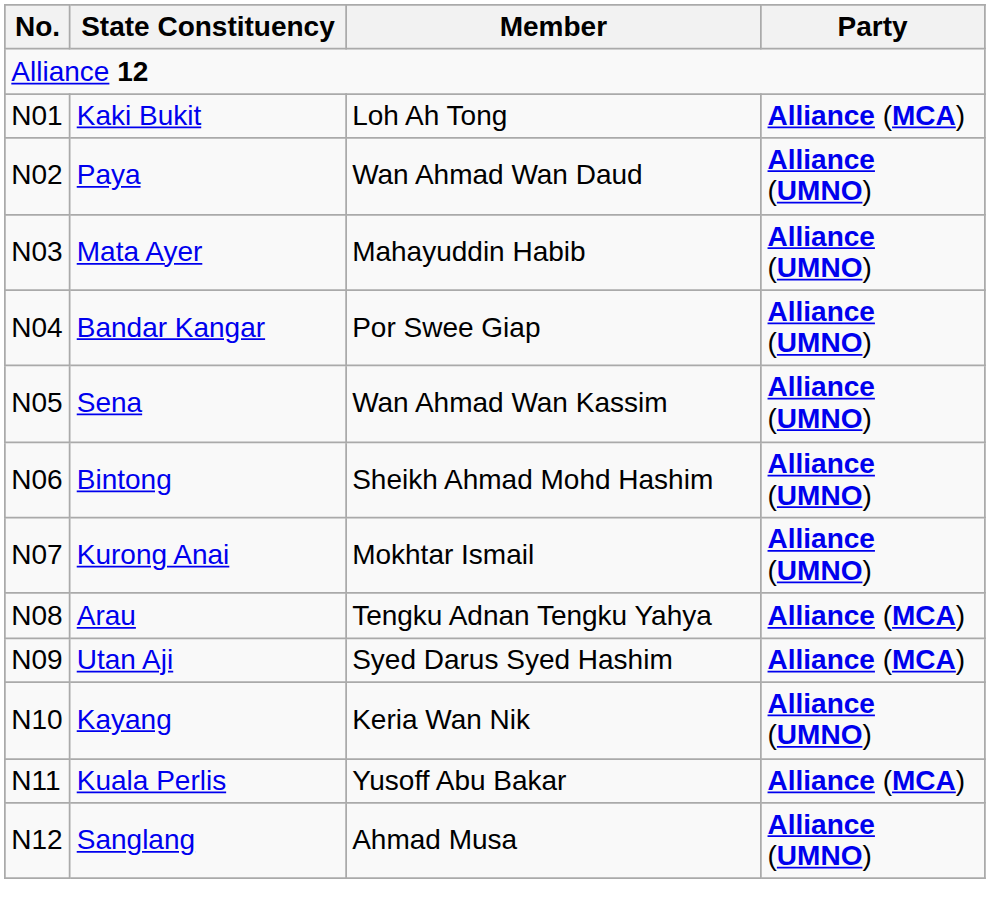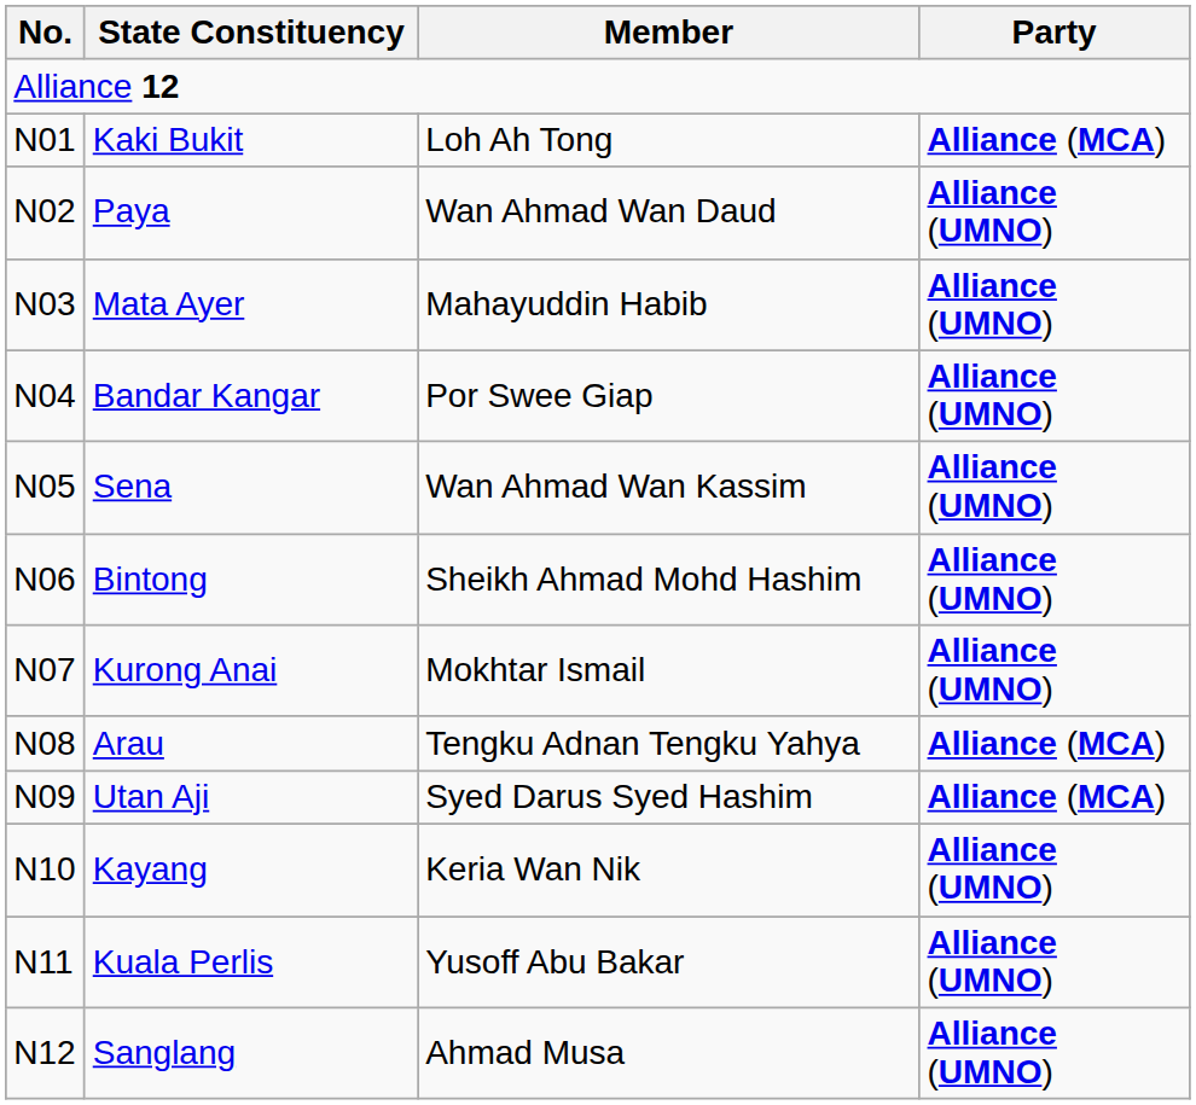Kuala Perlis | Party: Alliance (MCA) -> Alliance (UMNO)
